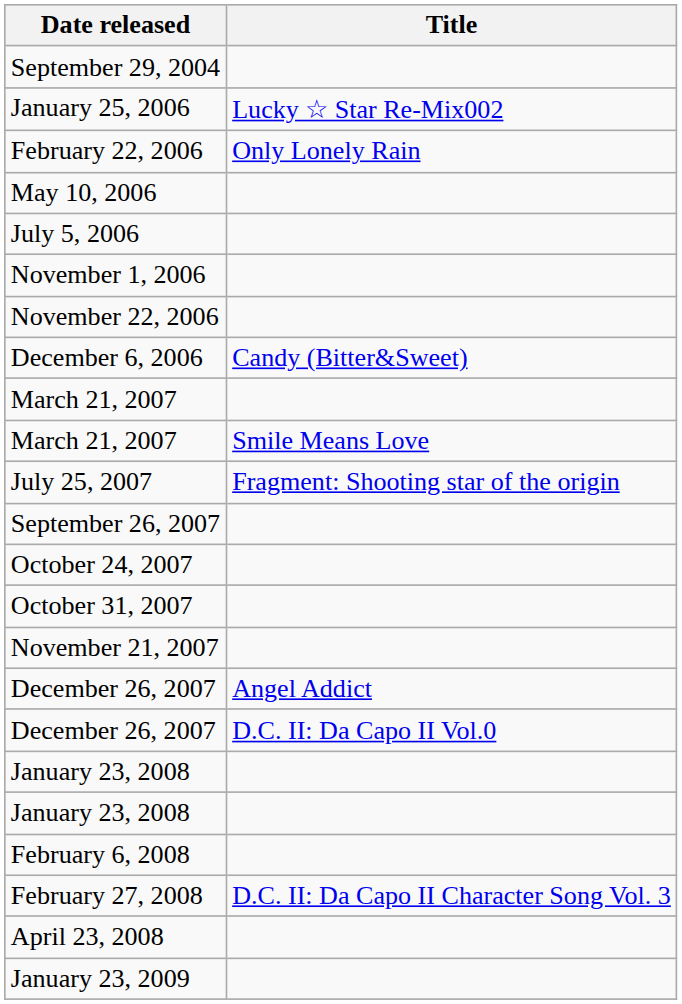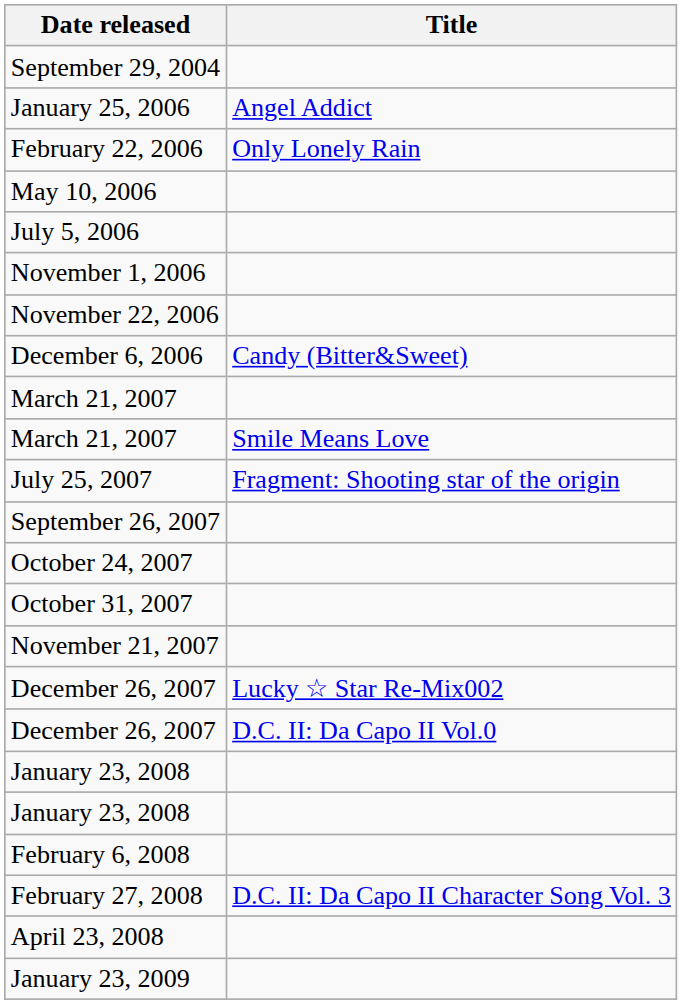row 3 | Title: Lucky ☆ Star Re-Mix002 -> Angel Addict
row 17 | Title: Angel Addict -> Lucky ☆ Star Re-Mix002
